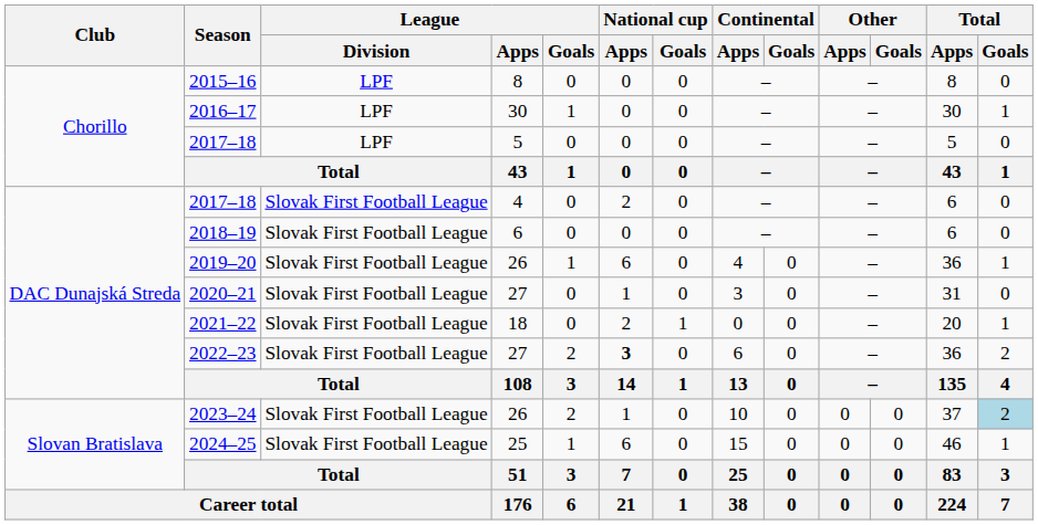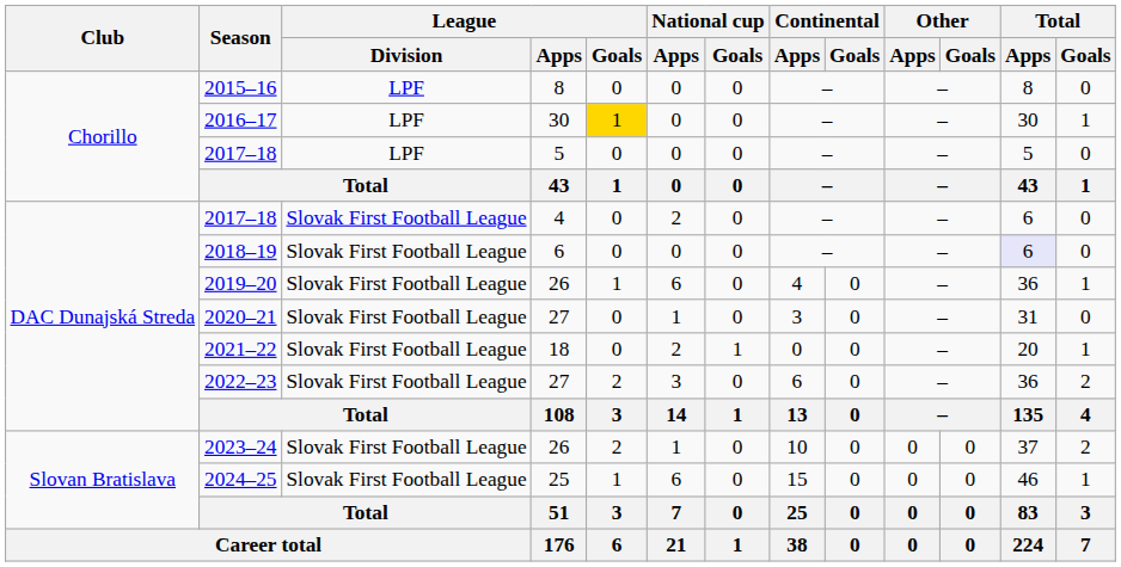2016–17 | League / Goals: no background -> gold background
2018–19 | Total / Apps: no background -> lavender background
2022–23 | National cup / Apps: bold -> normal
2023–24 | Total / Goals: lightblue background -> no background
